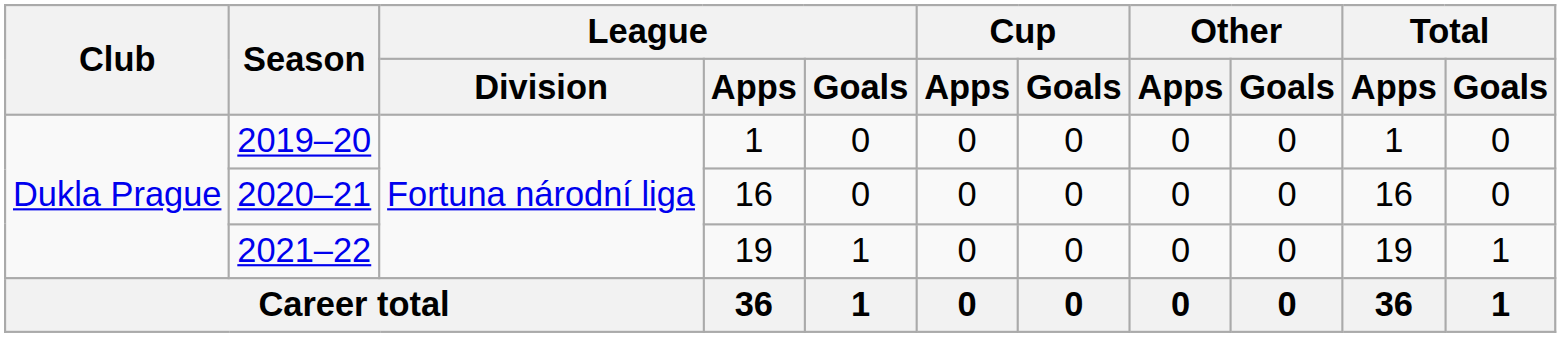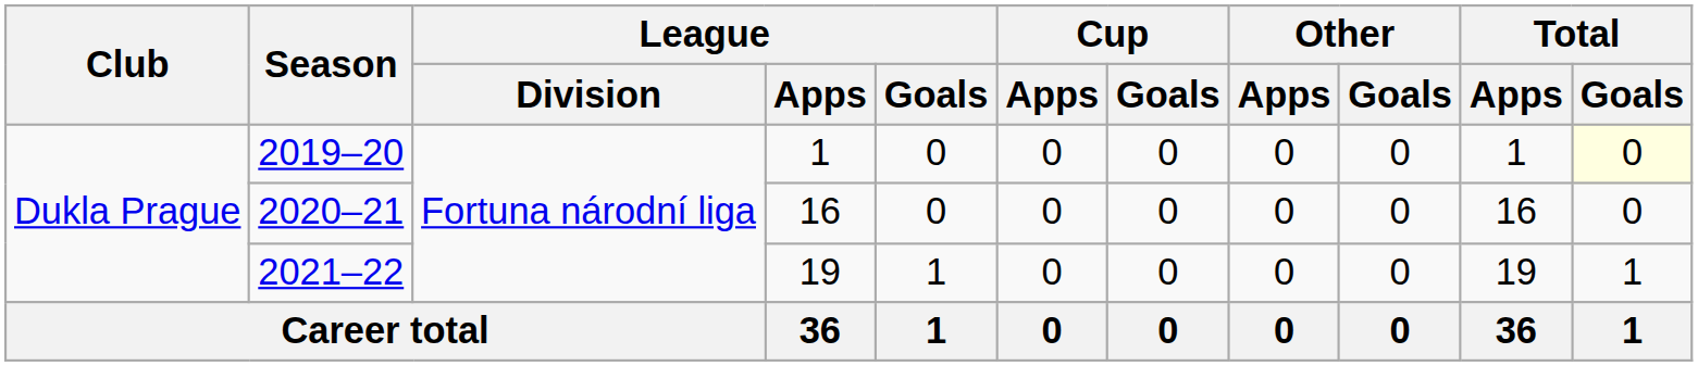2019–20 | Total / Goals: no background -> lightyellow background
